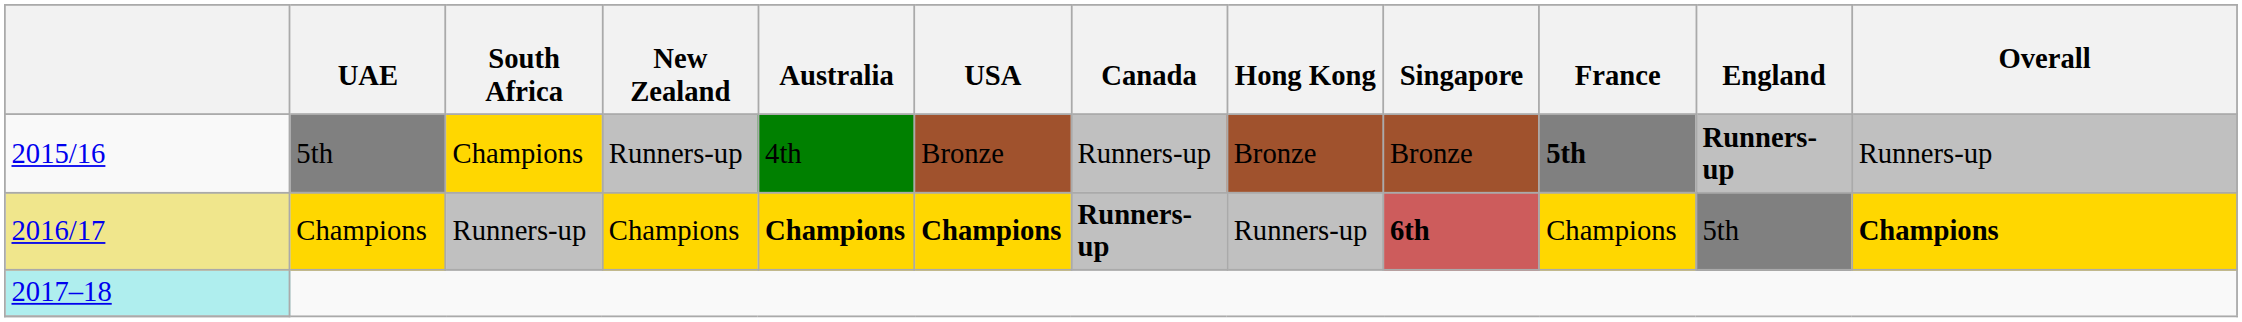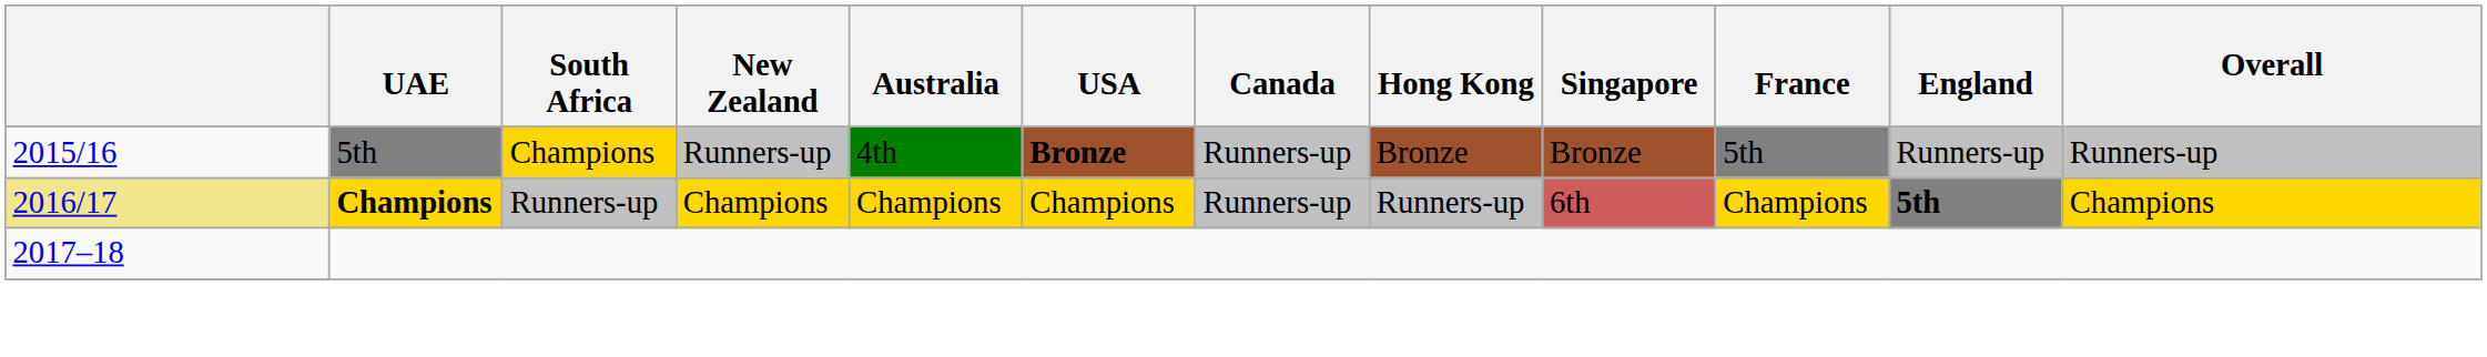row 2 | USA: normal -> bold
row 2 | France: bold -> normal
row 2 | England: bold -> normal
row 3 | UAE: normal -> bold
row 3 | Australia: bold -> normal
row 3 | USA: bold -> normal
row 3 | Canada: bold -> normal
row 3 | Singapore: bold -> normal
row 3 | England: normal -> bold
row 3 | Overall: bold -> normal
row 4 | column 1: paleturquoise background -> no background
